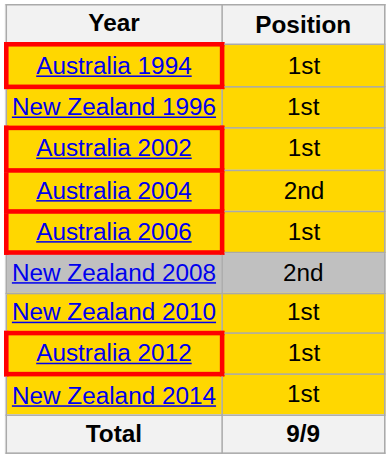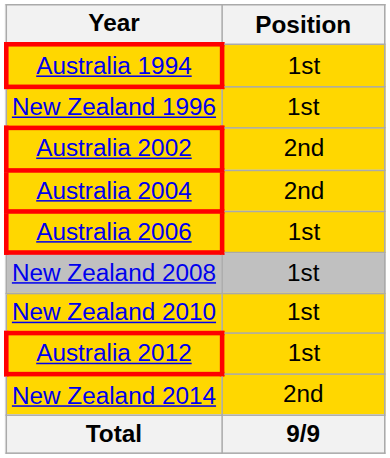Australia 2002 | Position: 1st -> 2nd
New Zealand 2008 | Position: 2nd -> 1st
New Zealand 2014 | Position: 1st -> 2nd
